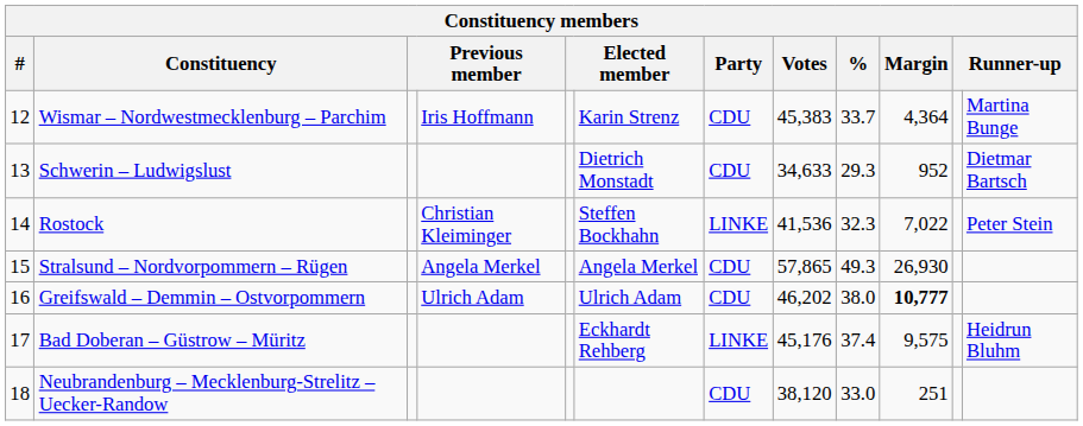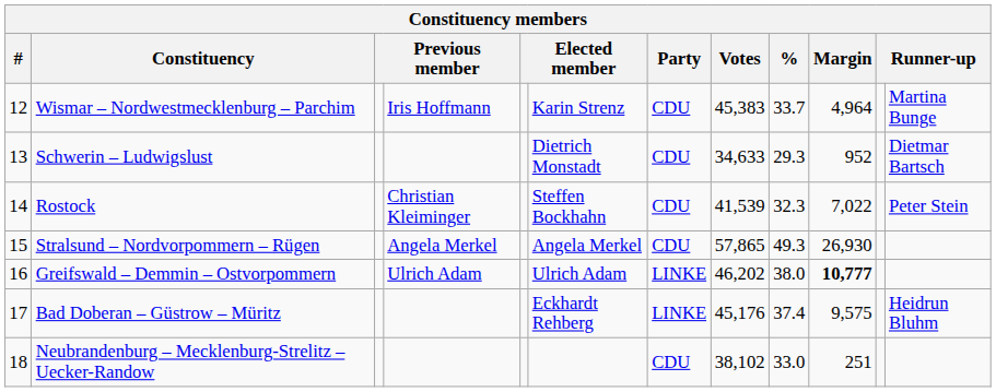Wismar – Nordwestmecklenburg – Parchim | Margin: 4,364 -> 4,964
Rostock | Party: LINKE -> CDU
Rostock | Votes: 41,536 -> 41,539
Greifswald – Demmin – Ostvorpommern | Party: CDU -> LINKE
Neubrandenburg – Mecklenburg-Strelitz – Uecker-Randow | Votes: 38,120 -> 38,102
